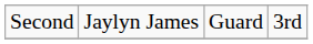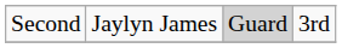Second | column 3: no background -> lightgrey background
